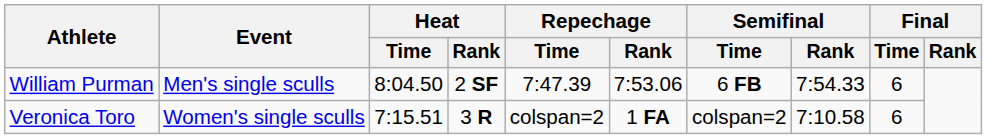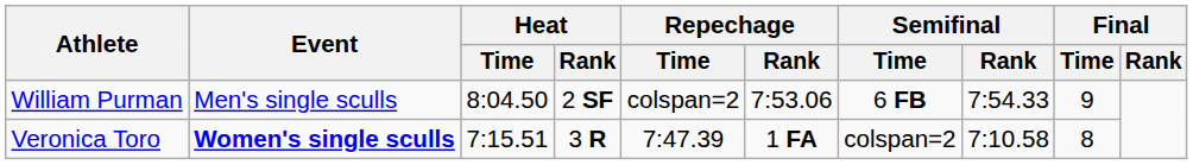William Purman | Repechage / Time: 7:47.39 -> colspan=2
William Purman | Final / Time: 6 -> 9
Veronica Toro | Event: normal -> bold
Veronica Toro | Repechage / Time: colspan=2 -> 7:47.39
Veronica Toro | Final / Time: 6 -> 8
